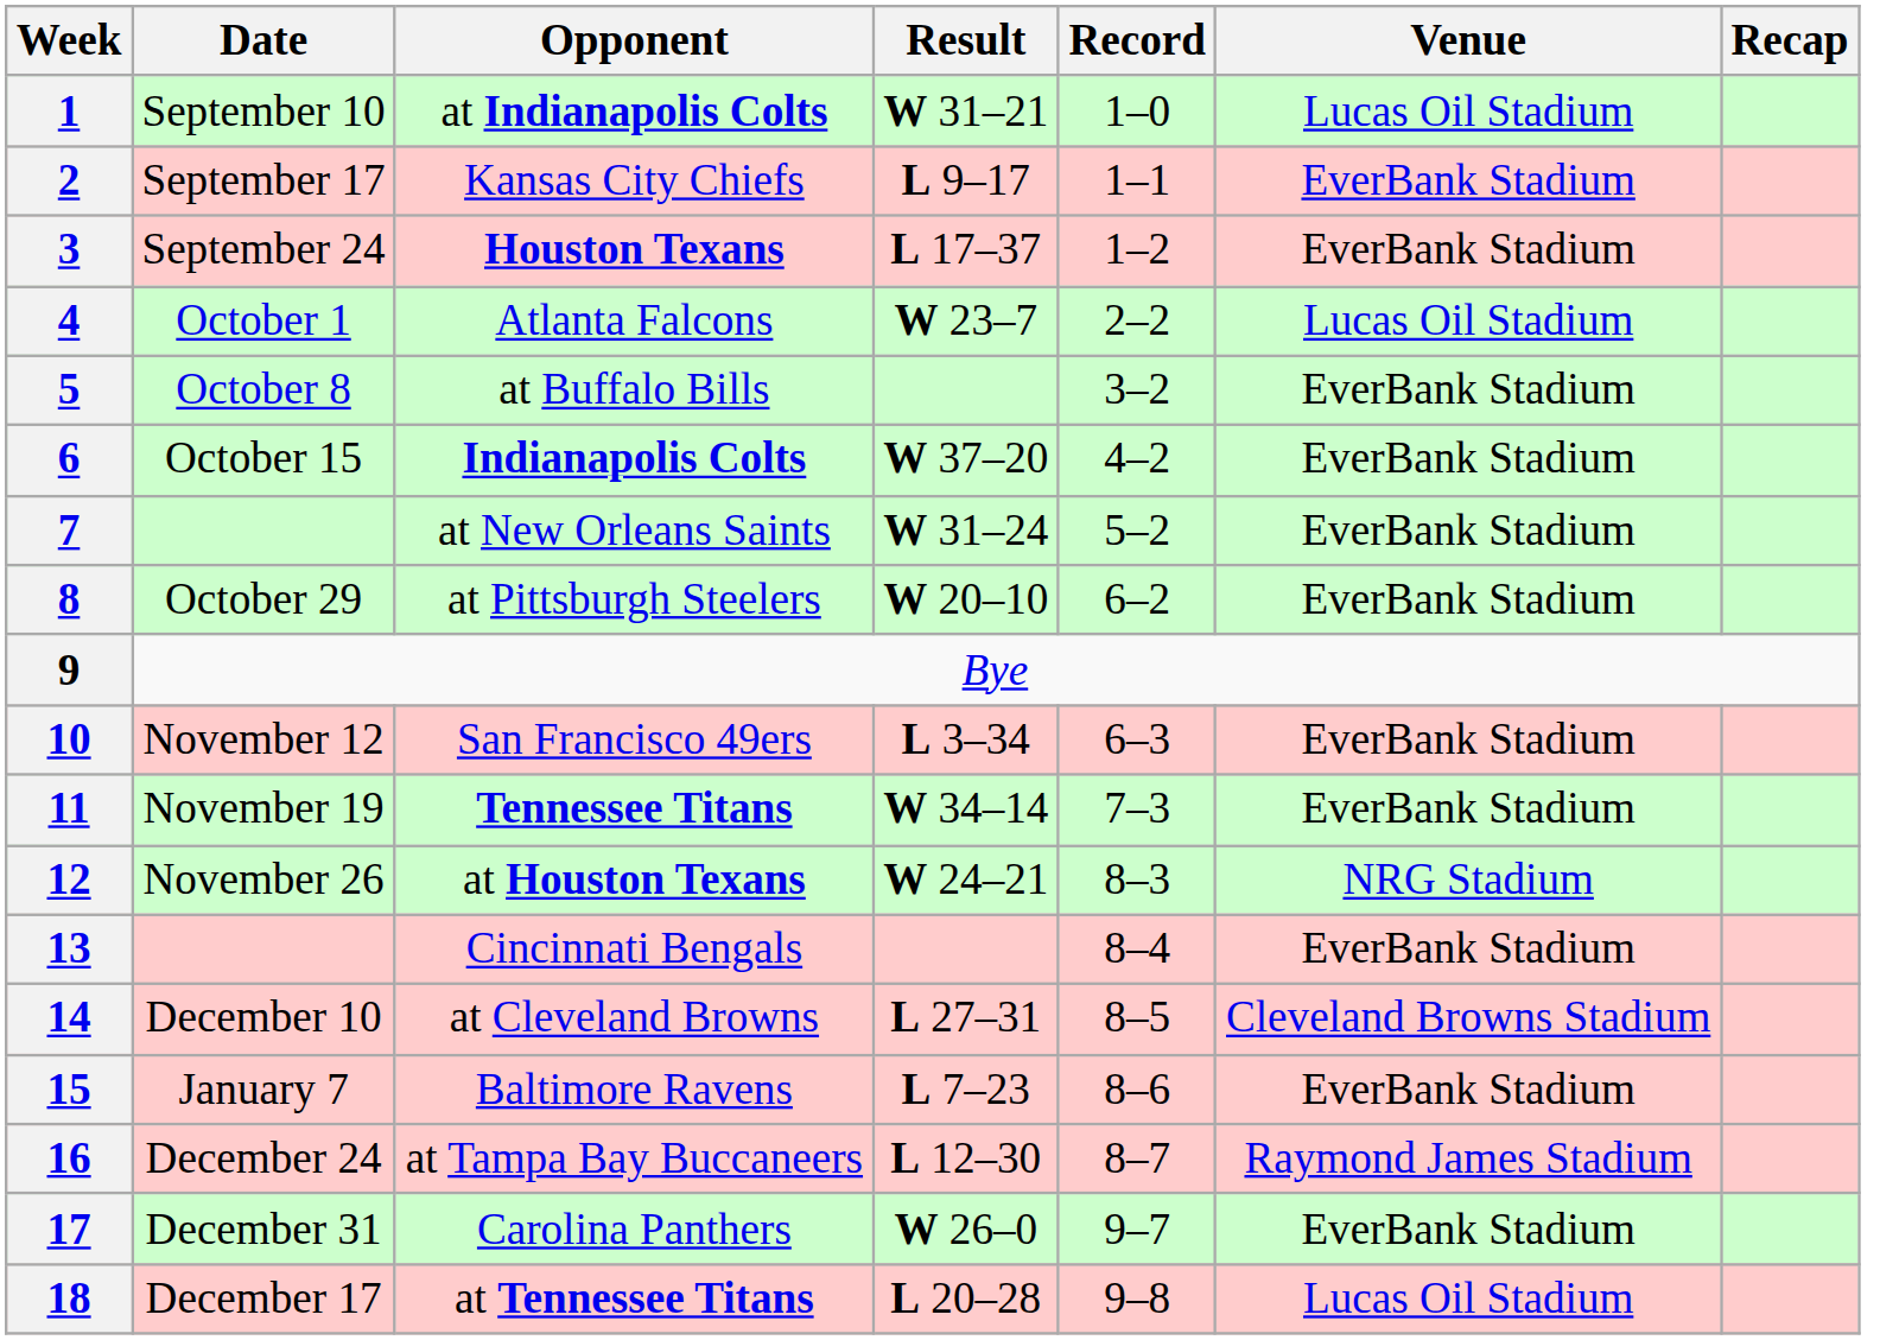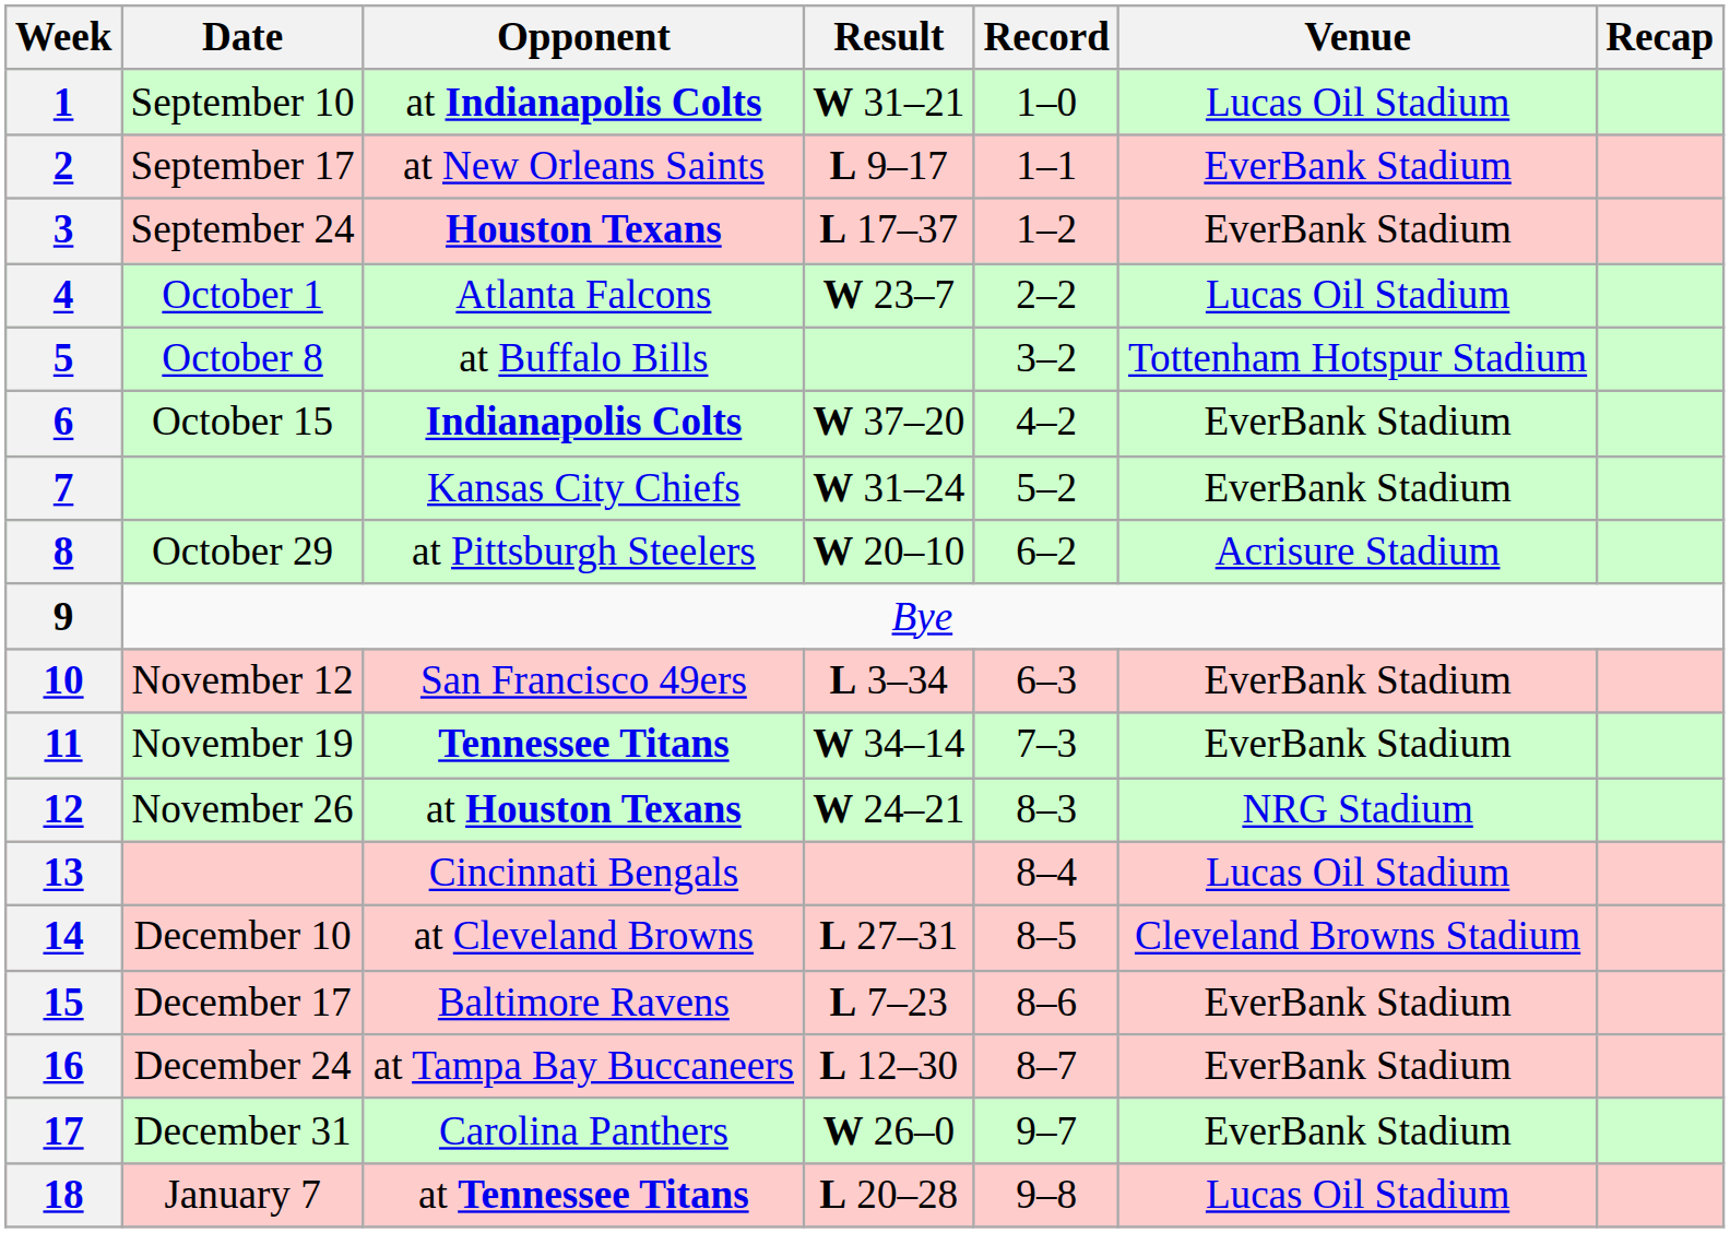2 | Opponent: Kansas City Chiefs -> at New Orleans Saints
5 | Venue: EverBank Stadium -> Tottenham Hotspur Stadium
7 | Opponent: at New Orleans Saints -> Kansas City Chiefs
8 | Venue: EverBank Stadium -> Acrisure Stadium
13 | Venue: EverBank Stadium -> Lucas Oil Stadium
15 | Date: January 7 -> December 17
16 | Venue: Raymond James Stadium -> EverBank Stadium
18 | Date: December 17 -> January 7
